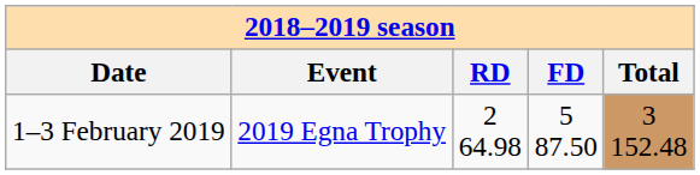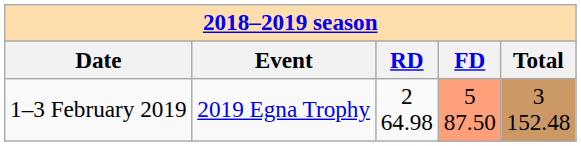1–3 February 2019 | column 4: no background -> lightsalmon background
